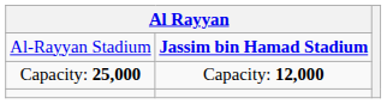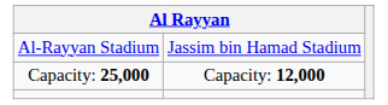Al-Rayyan Stadium | column 2: bold -> normal
